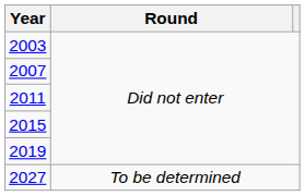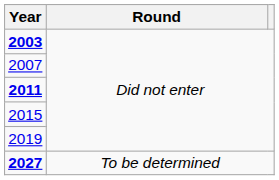2003 | Year: normal -> bold
2011 | Year: normal -> bold
2027 | Year: normal -> bold
